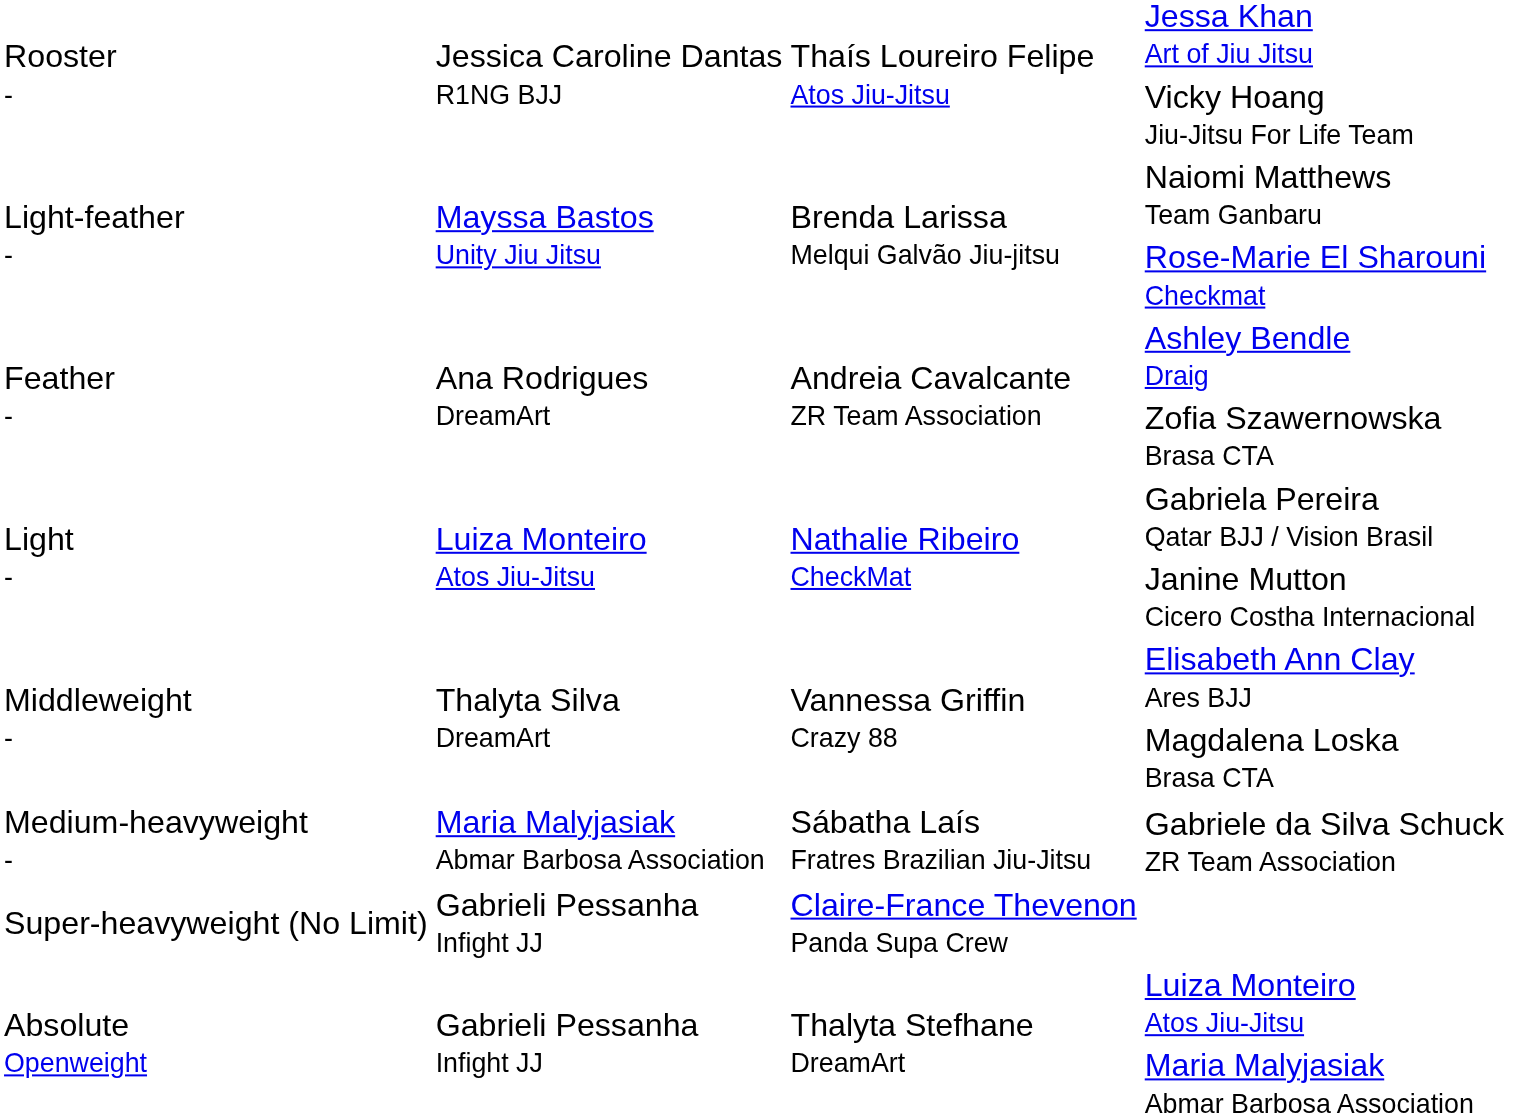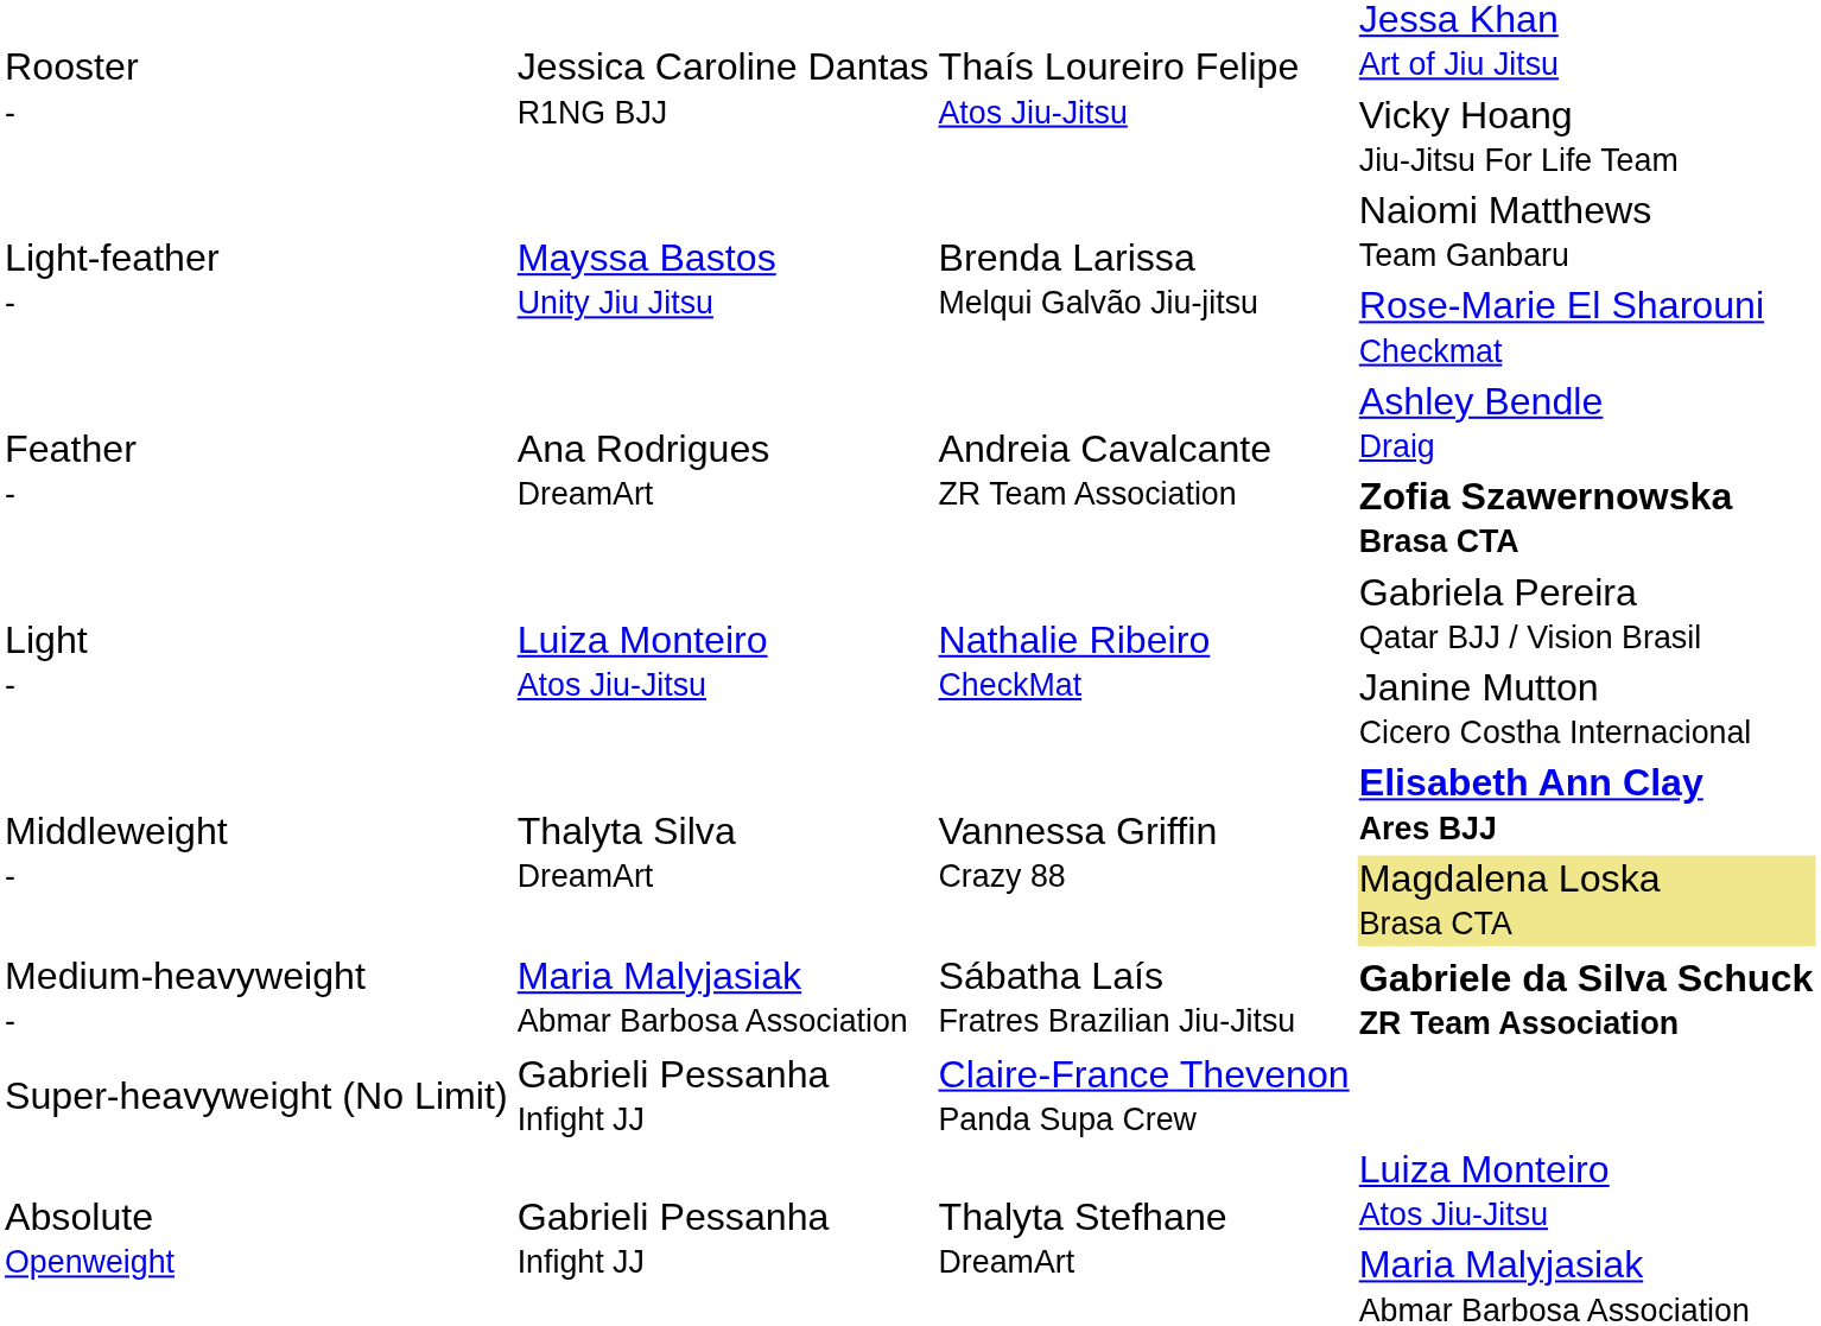Zofia Szawernowska Brasa CTA | column 4: normal -> bold
Elisabeth Ann Clay Ares BJJ | column 4: normal -> bold
Magdalena Loska Brasa CTA | column 4: no background -> khaki background
Gabriele da Silva Schuck ZR Team Association | column 4: normal -> bold
